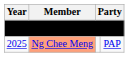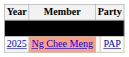2025 | column 4: no background -> lightyellow background
